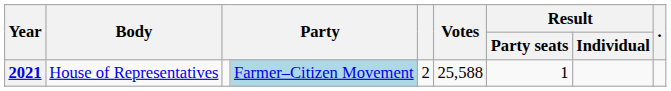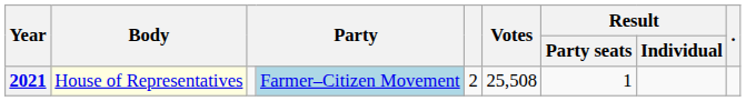2021 | Body: no background -> lightyellow background
2021 | Votes: 25,588 -> 25,508
